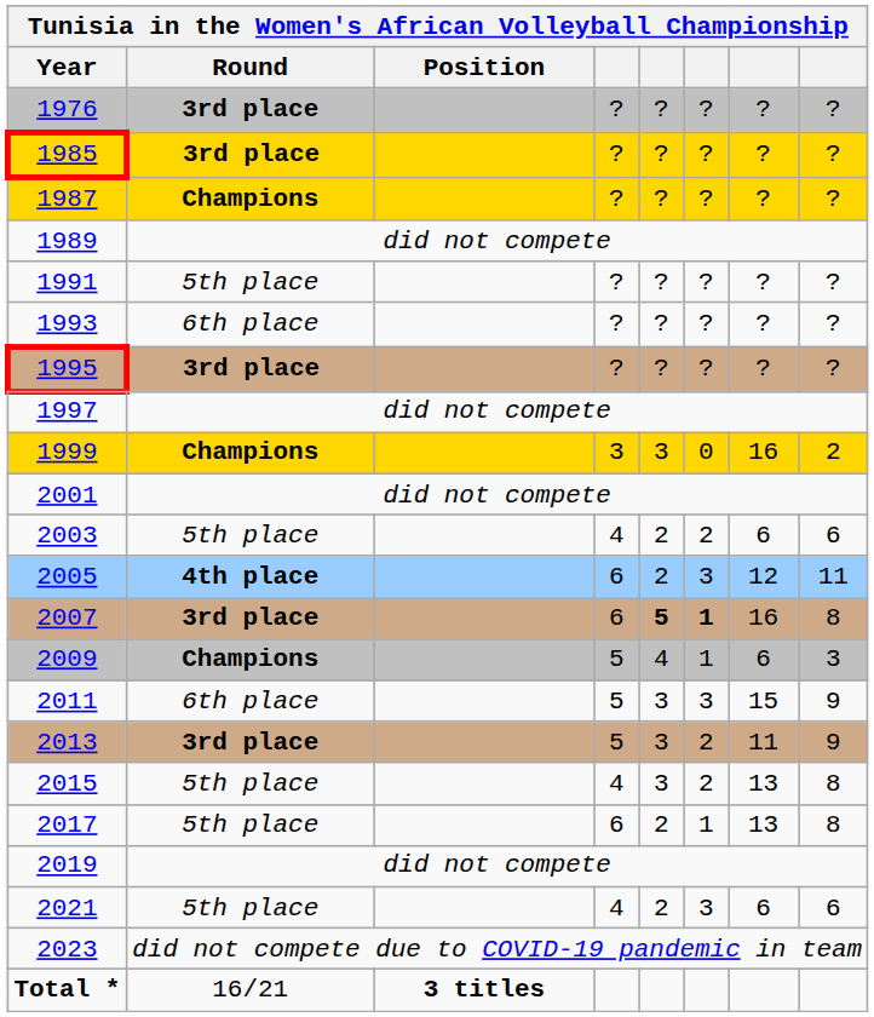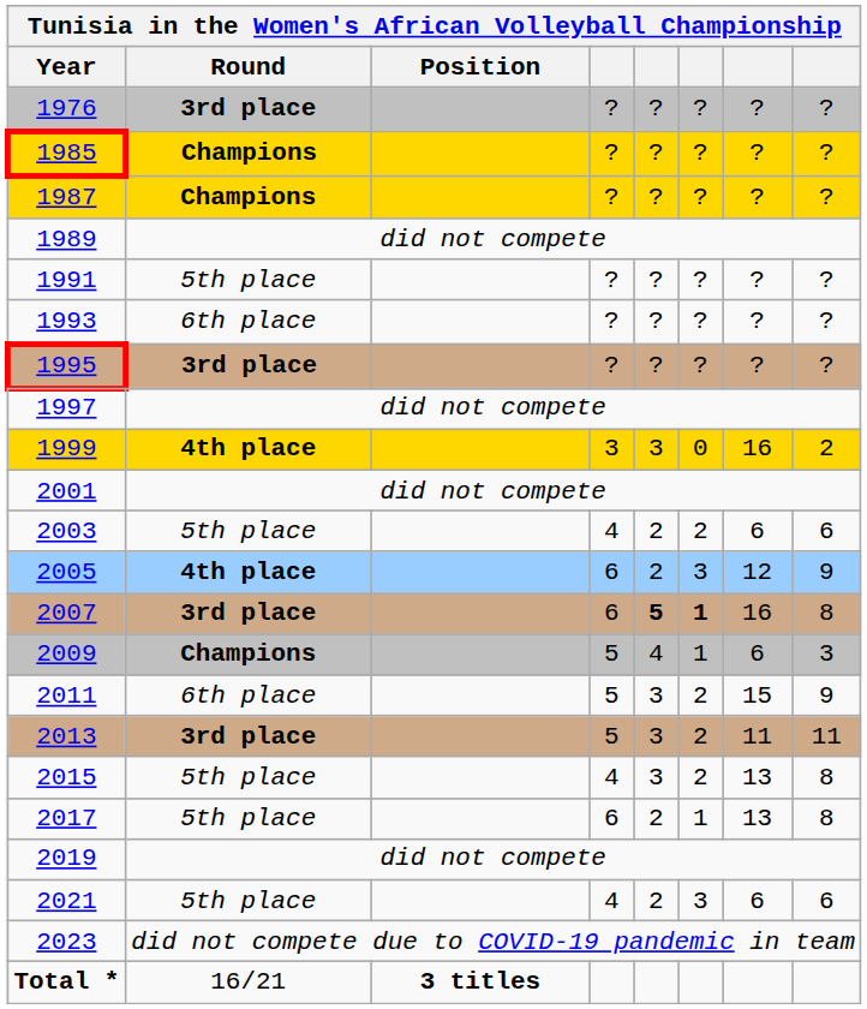1985 | Round: 3rd place -> Champions
1999 | Round: Champions -> 4th place
2005 | column 8: 11 -> 9
2011 | column 6: 3 -> 2
2013 | column 8: 9 -> 11
